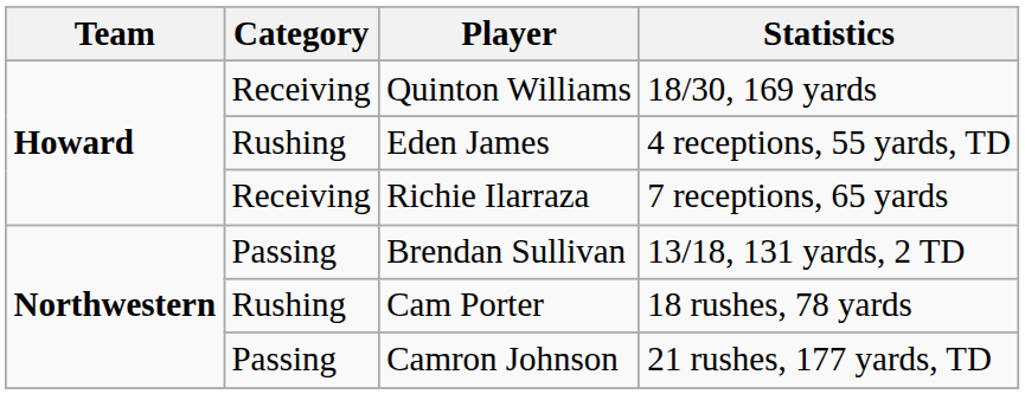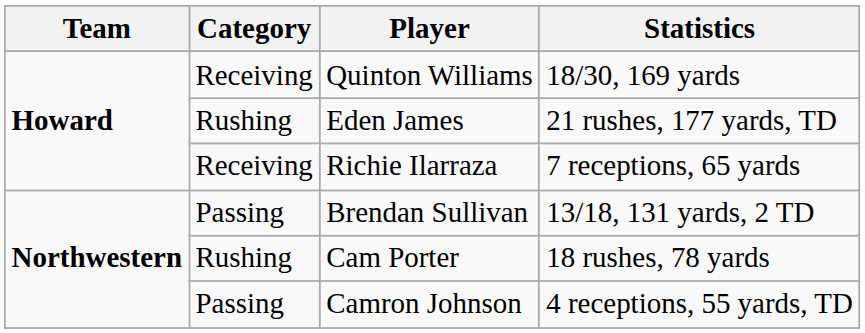Eden James | Statistics: 4 receptions, 55 yards, TD -> 21 rushes, 177 yards, TD
Camron Johnson | Statistics: 21 rushes, 177 yards, TD -> 4 receptions, 55 yards, TD
